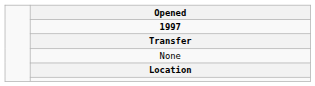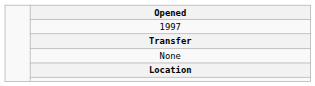1997 | Opened: bold -> normal
